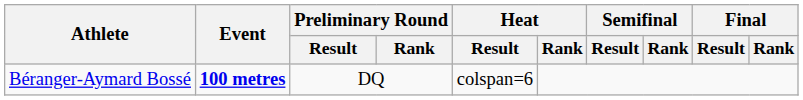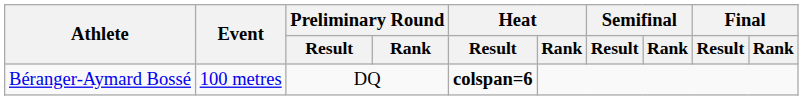Béranger-Aymard Bossé | Event: bold -> normal
Béranger-Aymard Bossé | Heat / Result: normal -> bold
